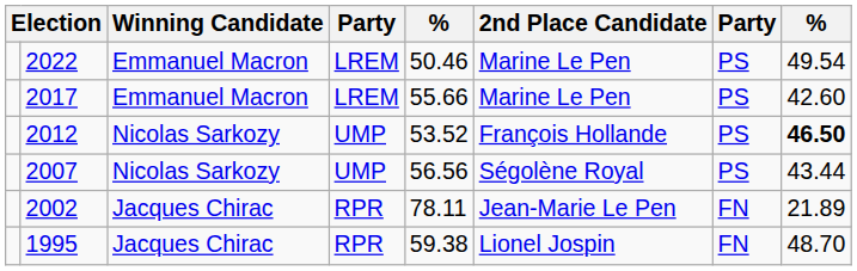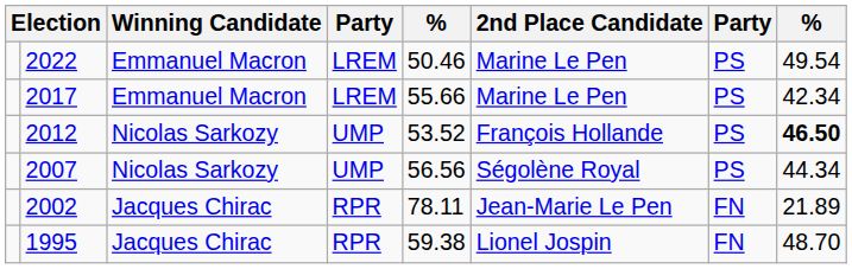2017 | column 8: 42.60 -> 42.34
2007 | column 8: 43.44 -> 44.34
